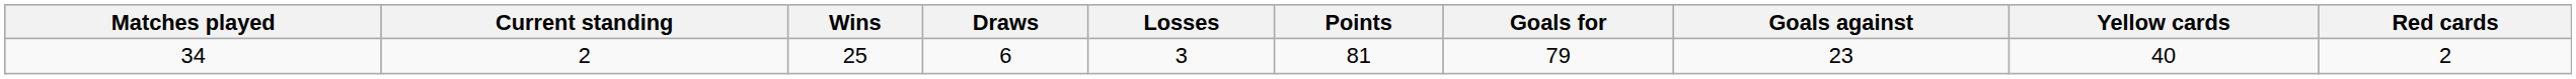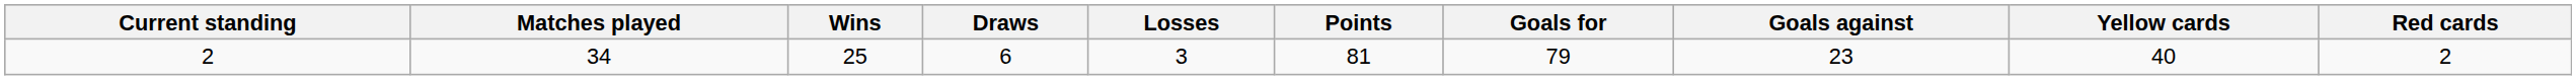columns swapped: Current standing <-> Matches played
